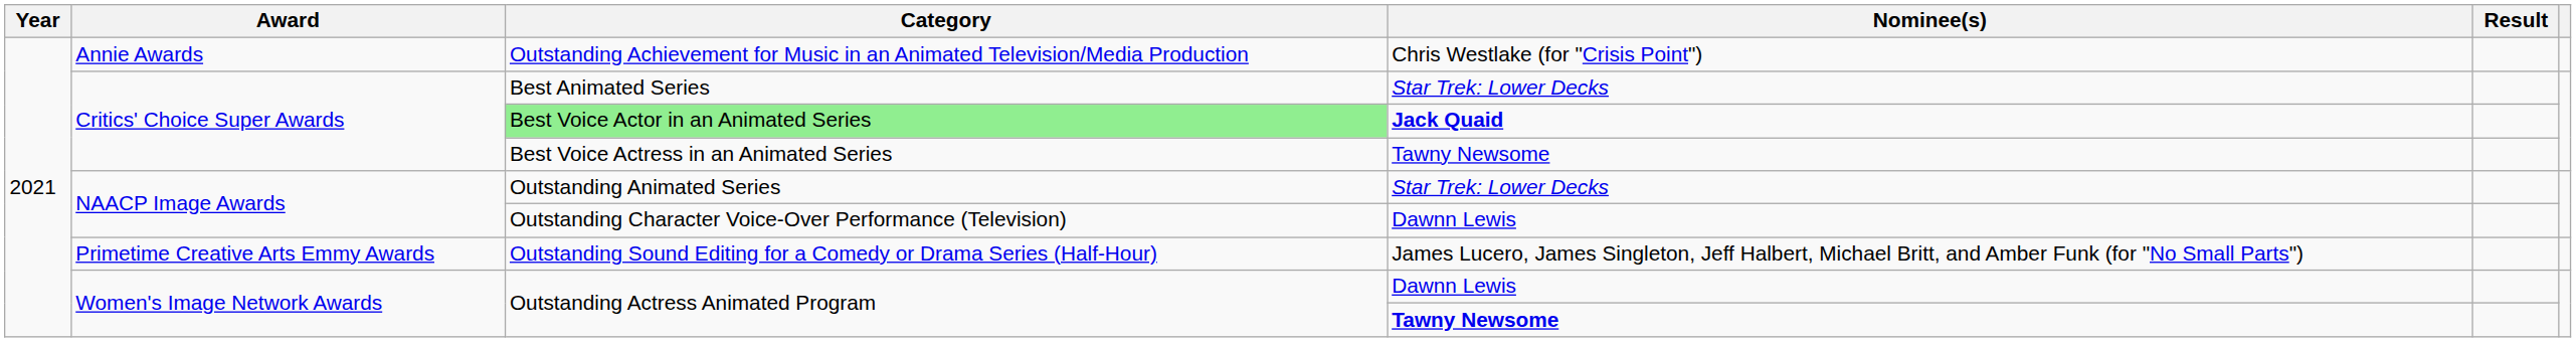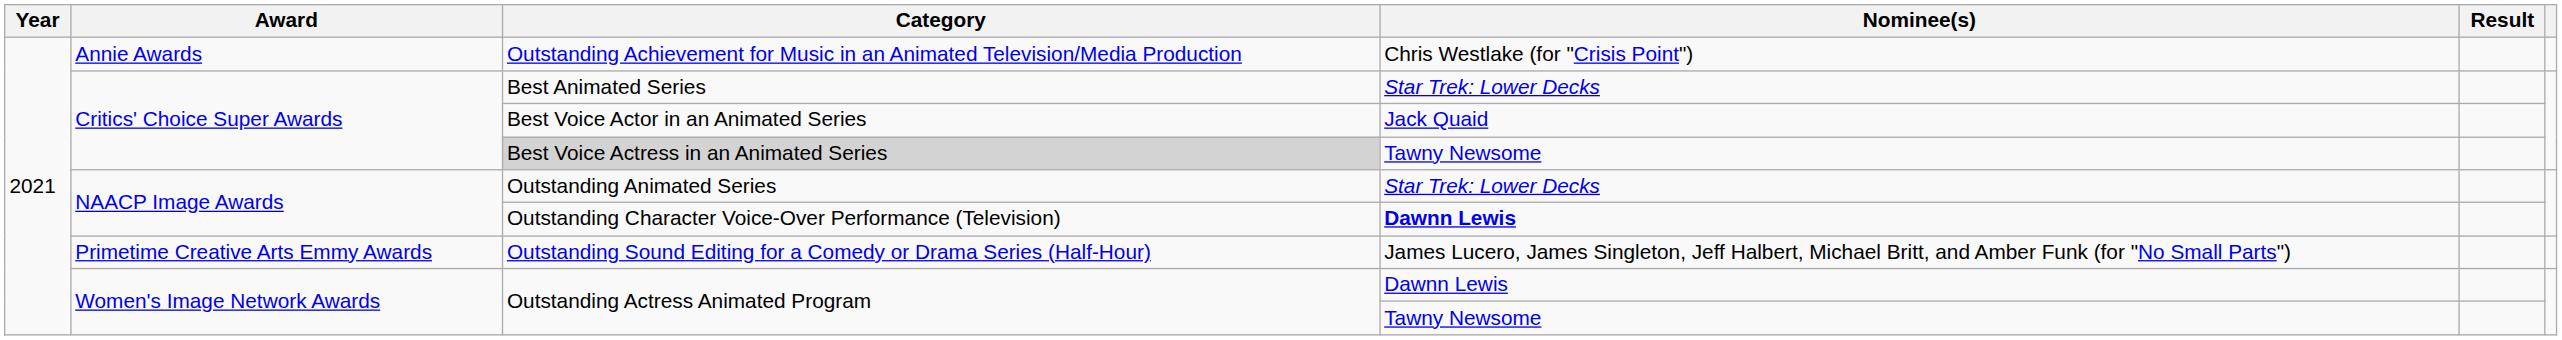Best Voice Actor in an Animated Series | Category: lightgreen background -> no background
Best Voice Actor in an Animated Series | Nominee(s): bold -> normal
Best Voice Actress in an Animated Series | Category: no background -> lightgrey background
Outstanding Character Voice-Over Performance (Television) | Nominee(s): normal -> bold
Outstanding Actress Animated Program / Tawny Newsome | Nominee(s): bold -> normal
